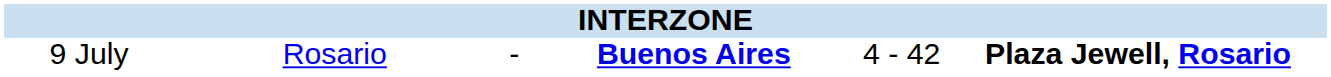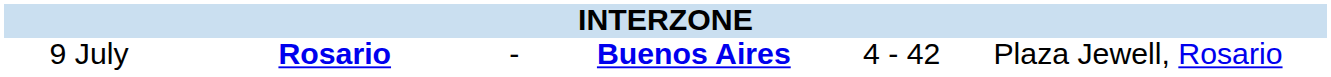9 July | column 2: normal -> bold
9 July | column 6: bold -> normal
